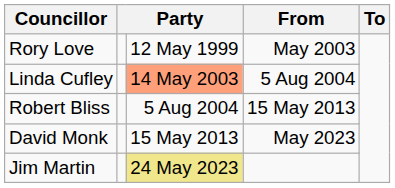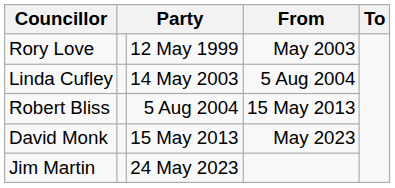Linda Cufley | column 3: lightsalmon background -> no background
Jim Martin | column 3: khaki background -> no background
